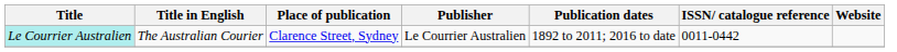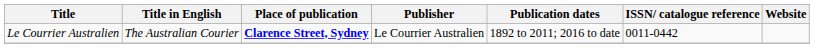row 2 | Title: paleturquoise background -> no background
row 2 | Place of publication: normal -> bold
